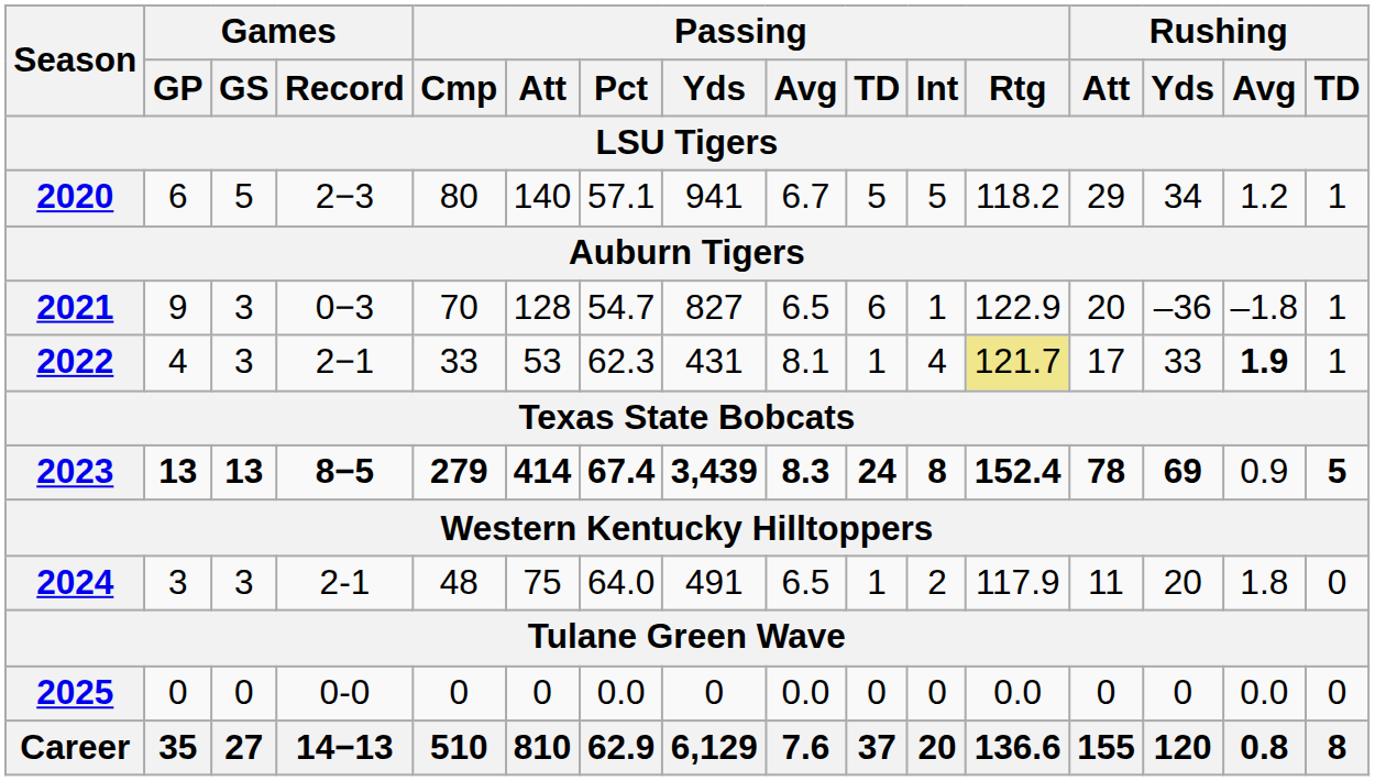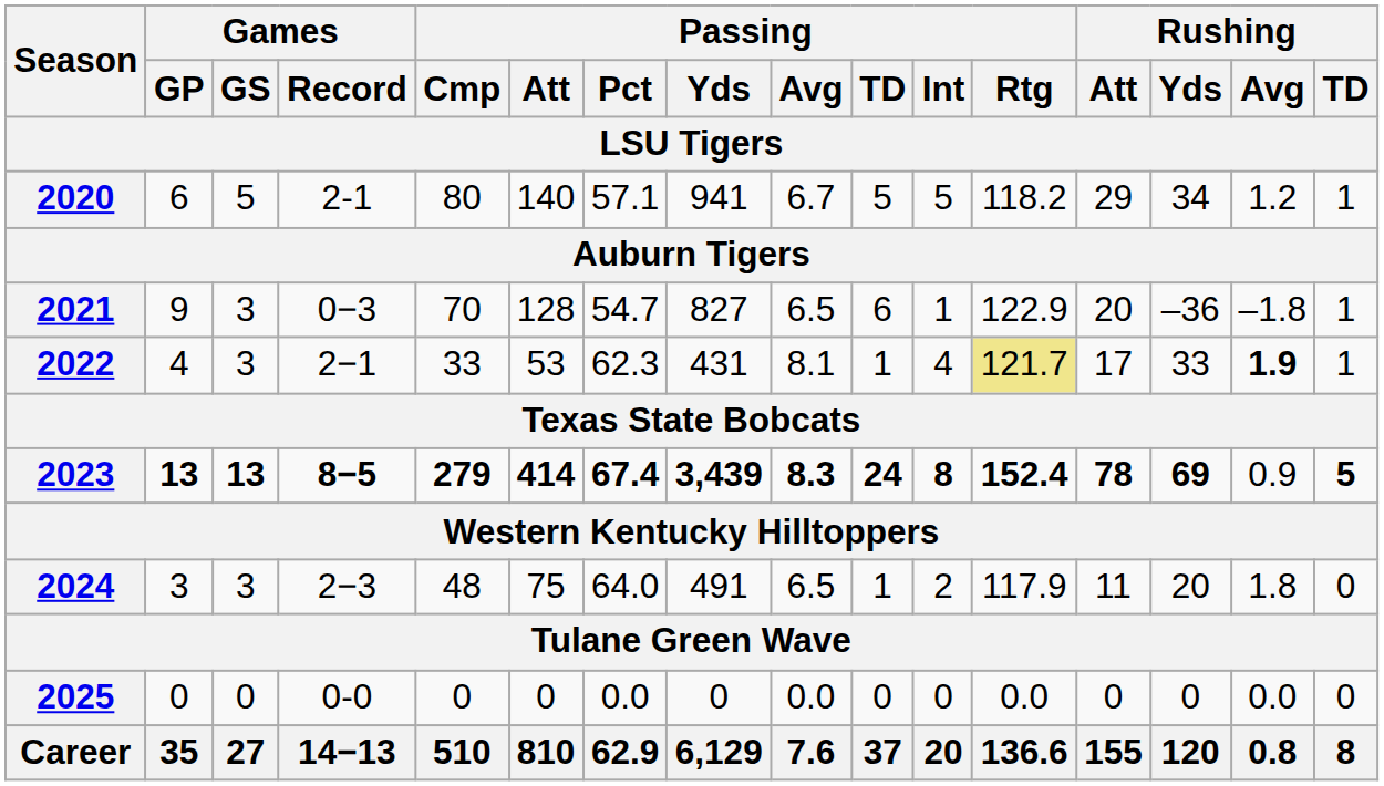2020 | Games / Record: 2−3 -> 2-1
2024 | Games / Record: 2-1 -> 2−3
